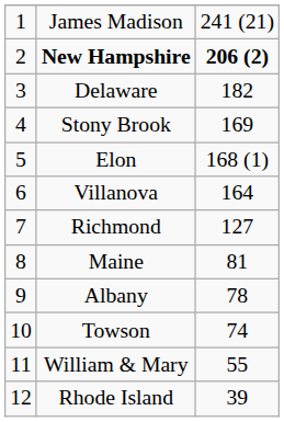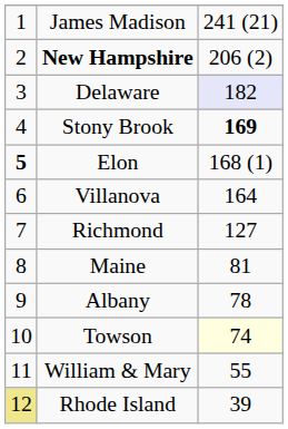New Hampshire | column 3: bold -> normal
Delaware | column 3: no background -> lavender background
Stony Brook | column 3: normal -> bold
Elon | column 1: normal -> bold
Towson | column 3: no background -> lightyellow background
Rhode Island | column 1: no background -> khaki background
